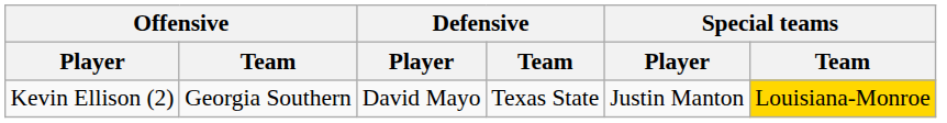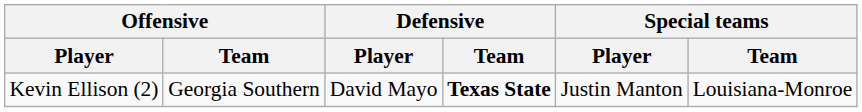Kevin Ellison (2) | Defensive / Team: normal -> bold
Kevin Ellison (2) | Special teams / Team: gold background -> no background
